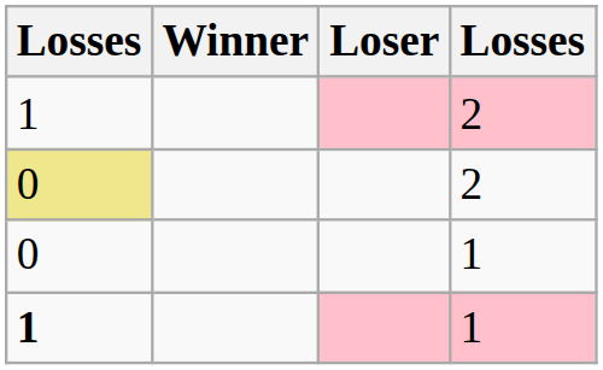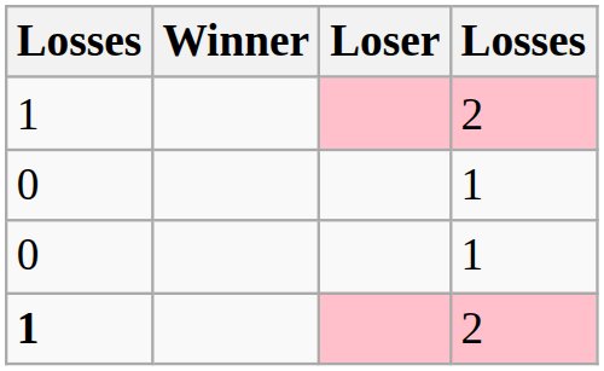row 3 | column 1: khaki background -> no background
row 3 | column 4: 2 -> 1
row 5 | column 4: 1 -> 2
